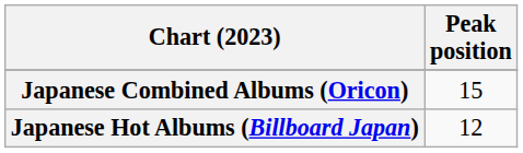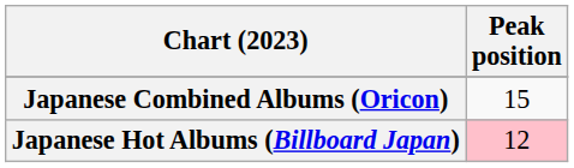Japanese Hot Albums (Billboard Japan) | Peak position: no background -> pink background
